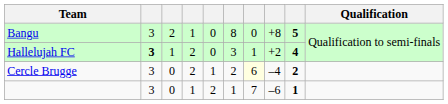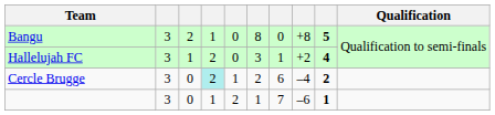Hallelujah FC | column 2: bold -> normal
Cercle Brugge | column 4: no background -> paleturquoise background
Cercle Brugge | column 7: lightyellow background -> no background
